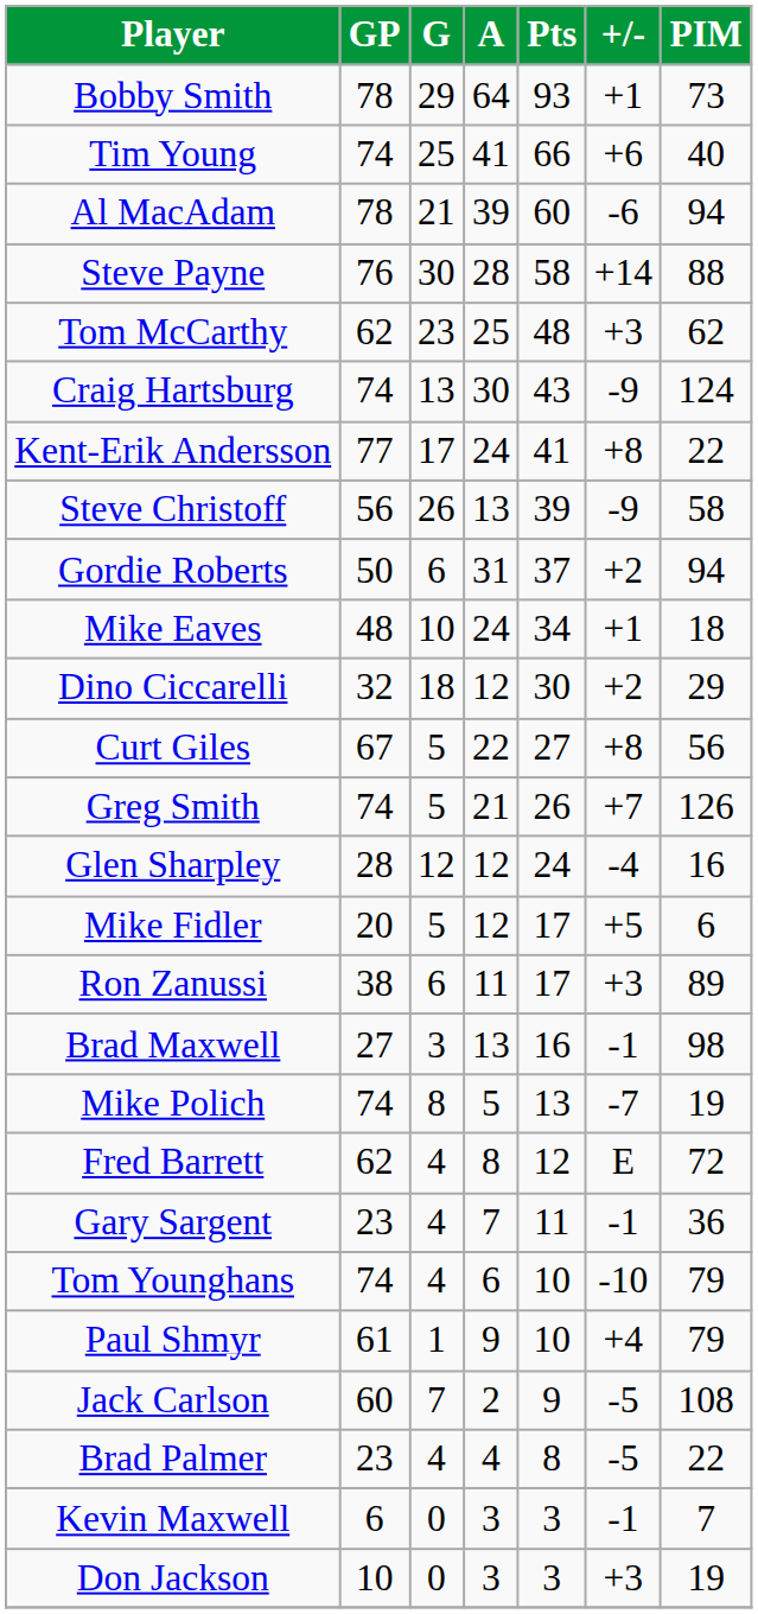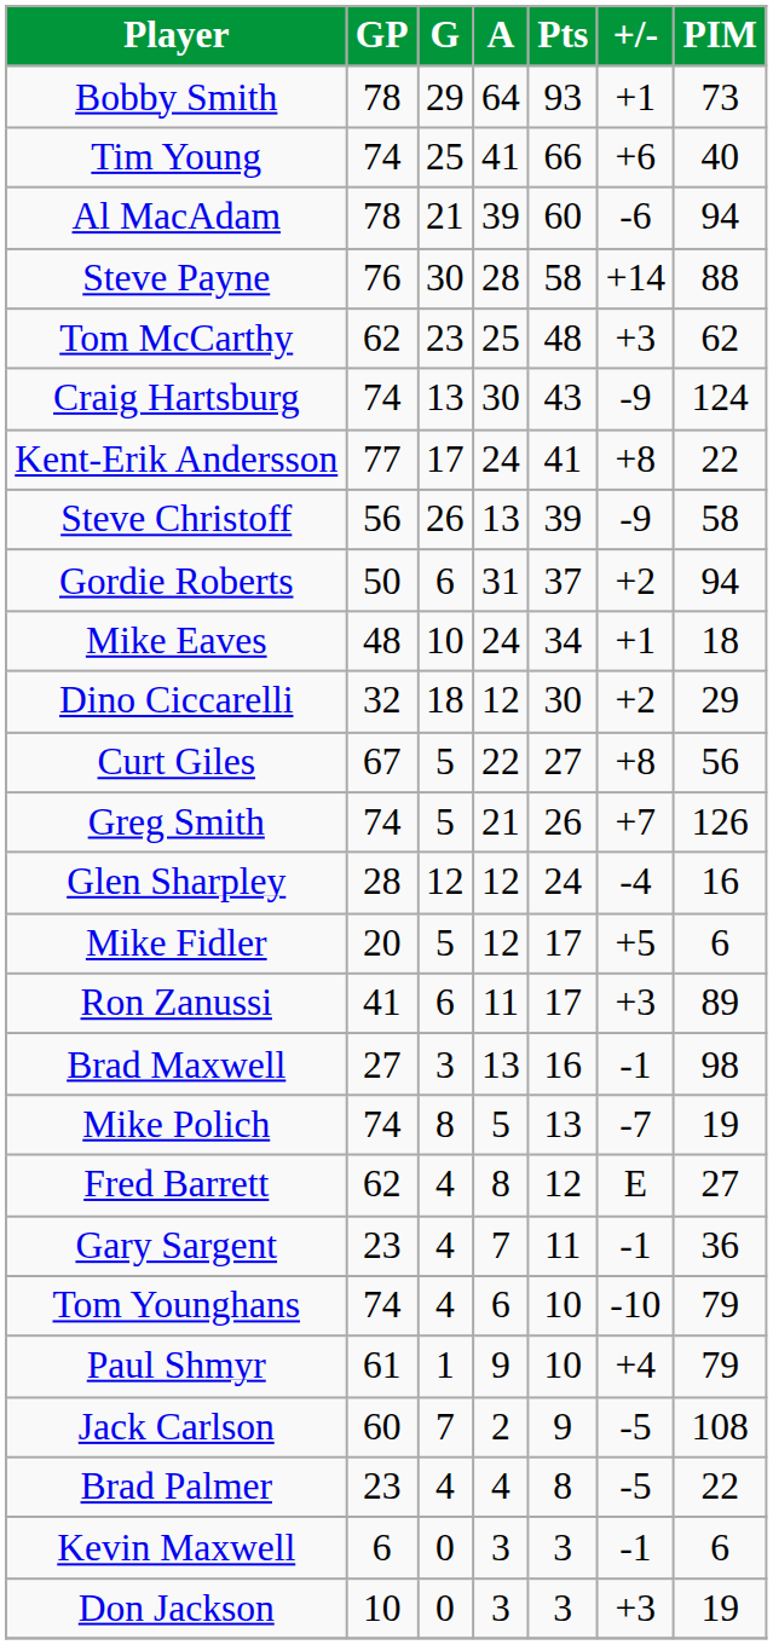Ron Zanussi | GP: 38 -> 41
Fred Barrett | PIM: 72 -> 27
Kevin Maxwell | PIM: 7 -> 6
